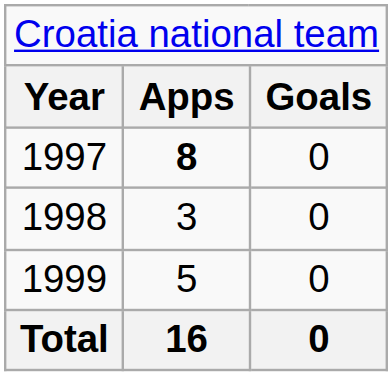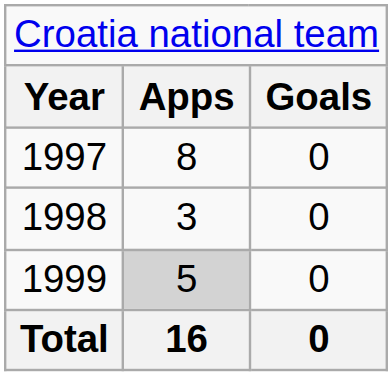1997 | column 2: bold -> normal
1999 | column 2: no background -> lightgrey background
